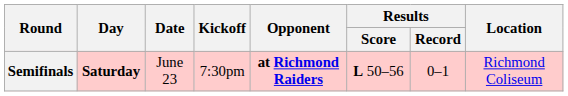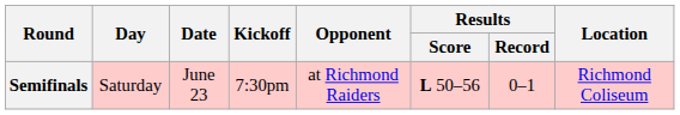Semifinals | Day: bold -> normal
Semifinals | Opponent: bold -> normal
